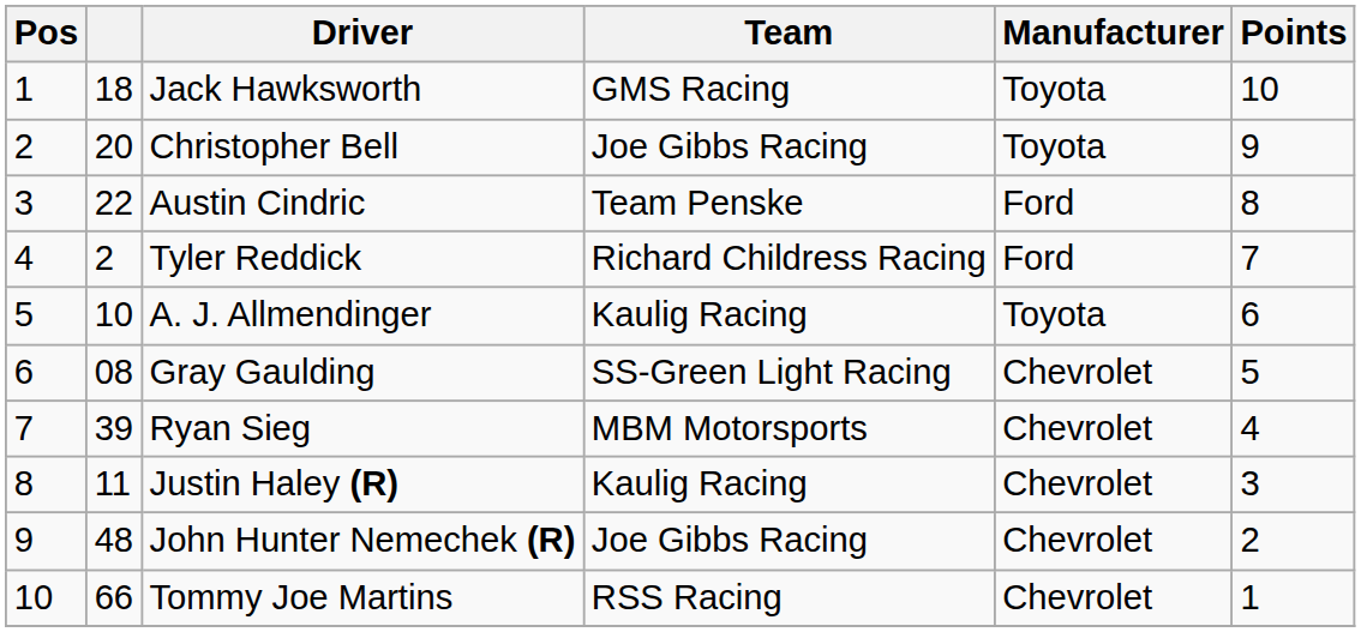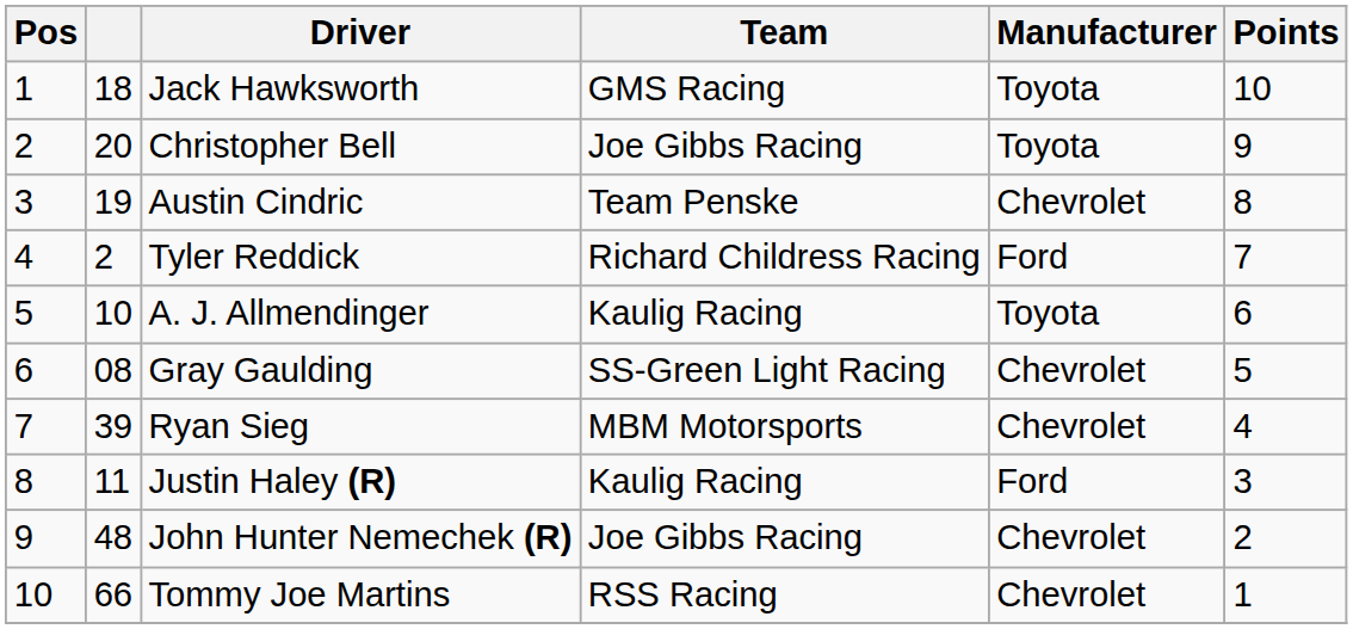Austin Cindric | column 2: 22 -> 19
Austin Cindric | Manufacturer: Ford -> Chevrolet
Justin Haley (R) | Manufacturer: Chevrolet -> Ford
